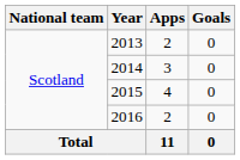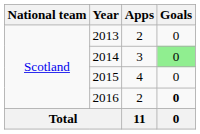2014 | Goals: no background -> lightgreen background
2016 | Goals: normal -> bold
